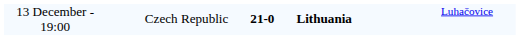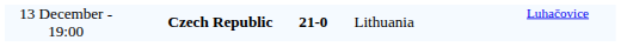Czech Republic | column 2: normal -> bold
Czech Republic | column 4: bold -> normal
